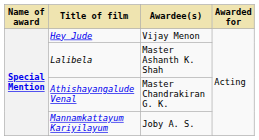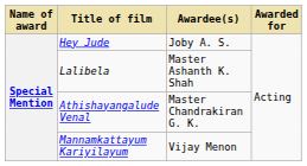Hey Jude | Awardee(s): Vijay Menon -> Joby A. S.
Mannamkattayum Kariyilayum | Awardee(s): Joby A. S. -> Vijay Menon
